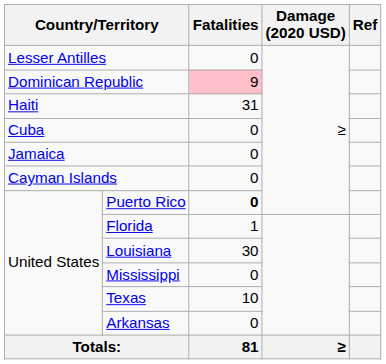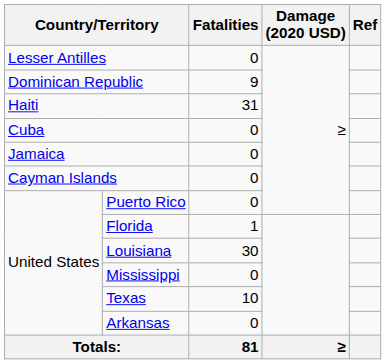Dominican Republic | Fatalities: pink background -> no background
Puerto Rico | Fatalities: bold -> normal
